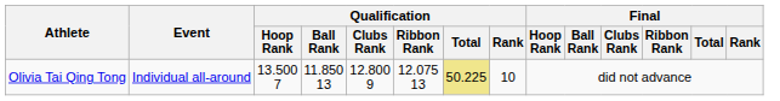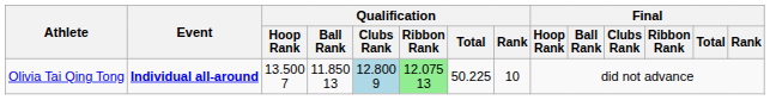row 3 | Event: normal -> bold
row 3 | Qualification / Clubs Rank: no background -> lightblue background
row 3 | Qualification / Ribbon Rank: no background -> lightgreen background
row 3 | Qualification / Total: khaki background -> no background
